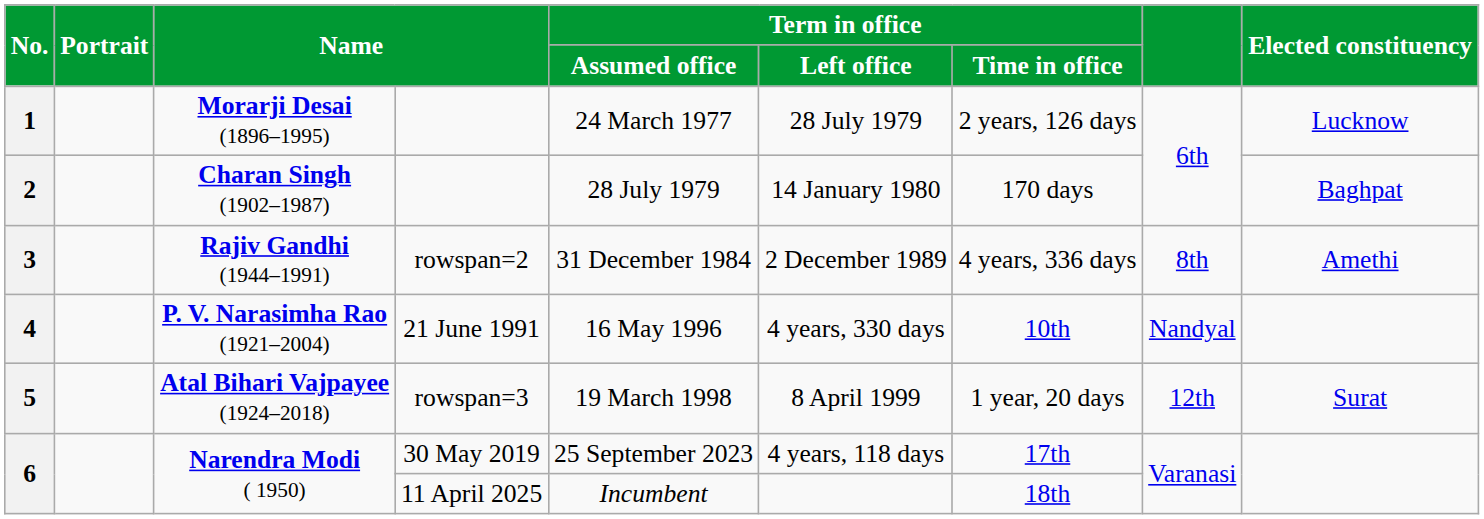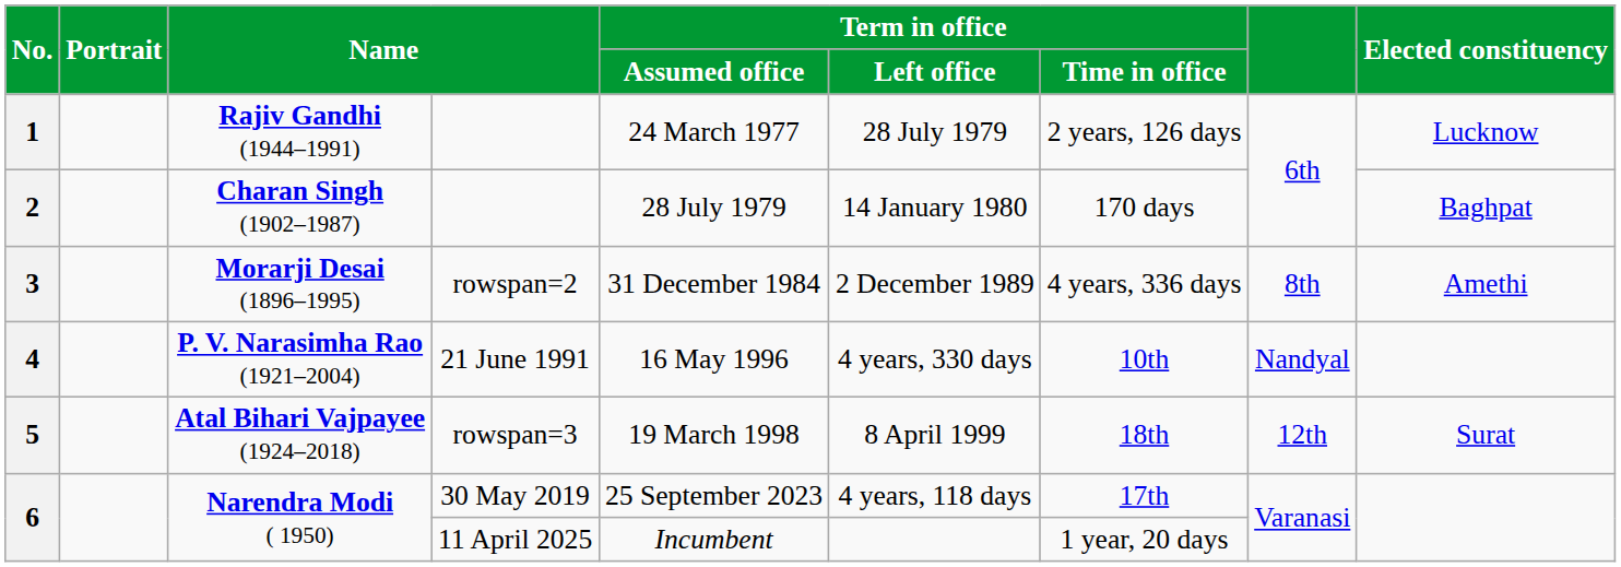1 | column 3: Morarji Desai (1896–1995) -> Rajiv Gandhi (1944–1991)
3 | column 3: Rajiv Gandhi (1944–1991) -> Morarji Desai (1896–1995)
5 | Term in office / Time in office: 1 year, 20 days -> 18th
6 / 11 April 2025 | Term in office / Time in office: 18th -> 1 year, 20 days
